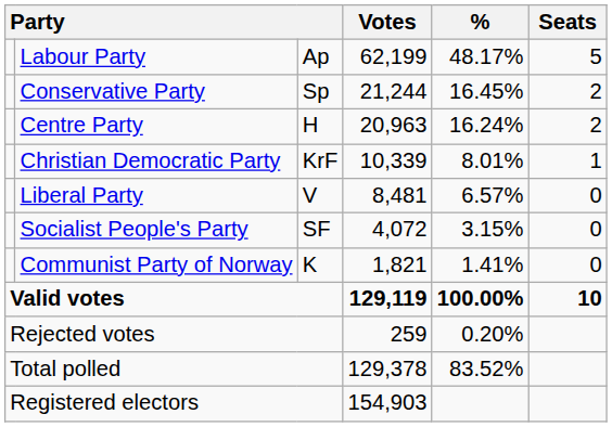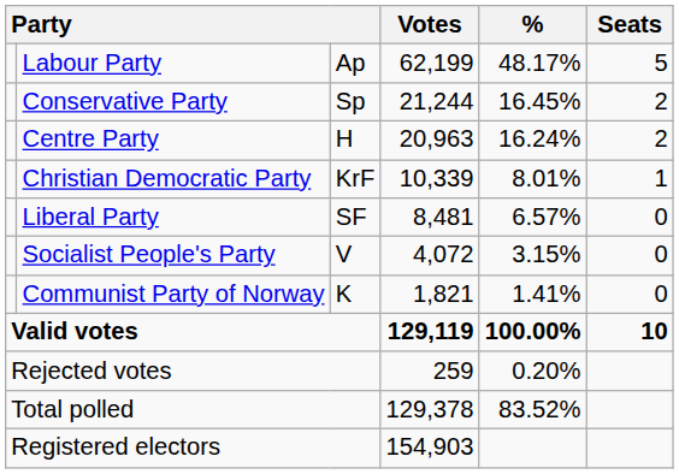Liberal Party | column 3: V -> SF
Socialist People's Party | column 3: SF -> V
